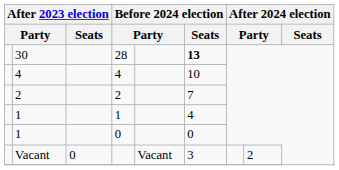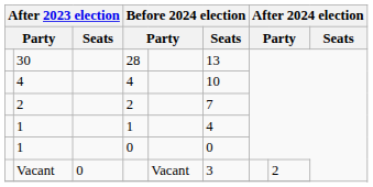28 | Before 2024 election / Seats: bold -> normal
